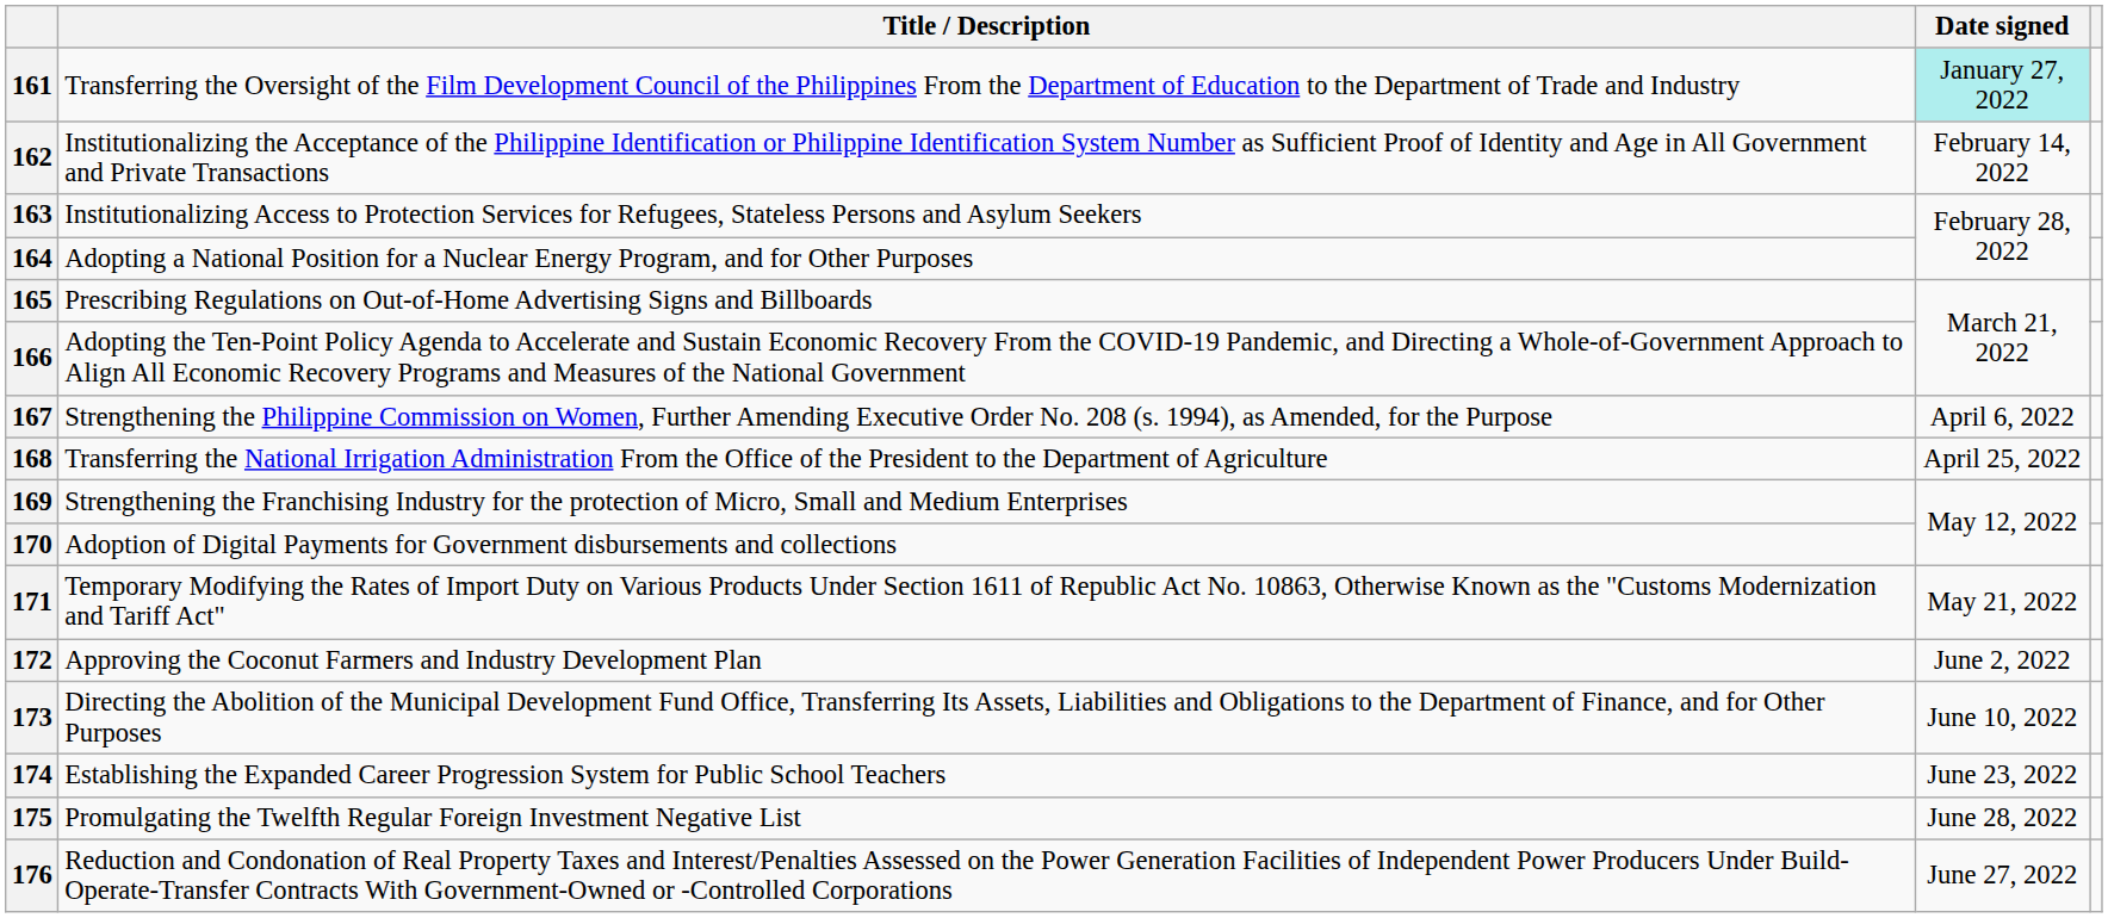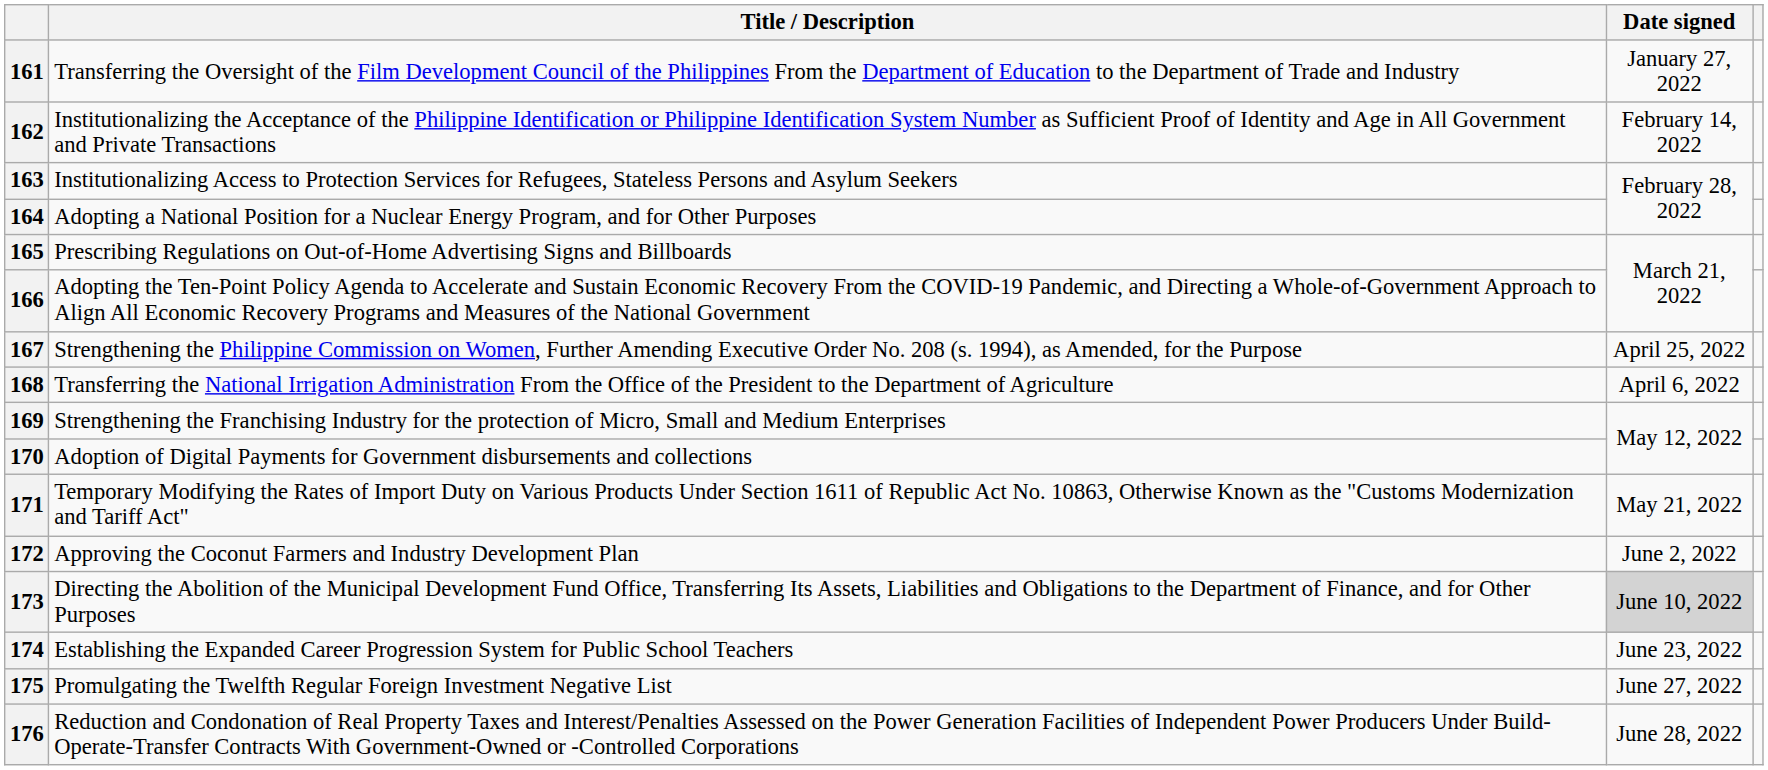161 | Date signed: paleturquoise background -> no background
167 | Date signed: April 6, 2022 -> April 25, 2022
168 | Date signed: April 25, 2022 -> April 6, 2022
173 | Date signed: no background -> lightgrey background
175 | Date signed: June 28, 2022 -> June 27, 2022
176 | Date signed: June 27, 2022 -> June 28, 2022
